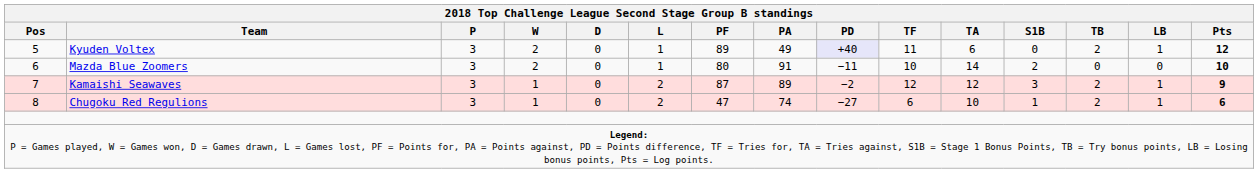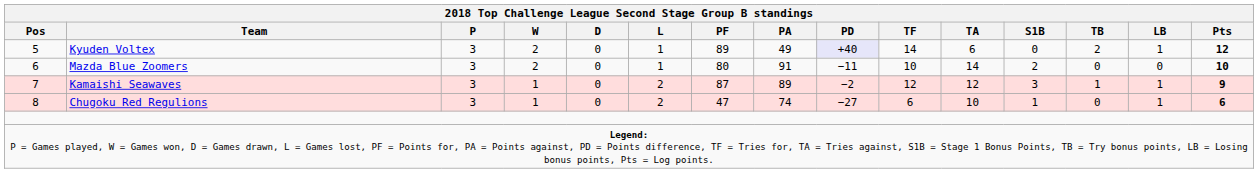Kyuden Voltex | TF: 11 -> 14
Kamaishi Seawaves | TB: 2 -> 1
Chugoku Red Regulions | TB: 2 -> 0
